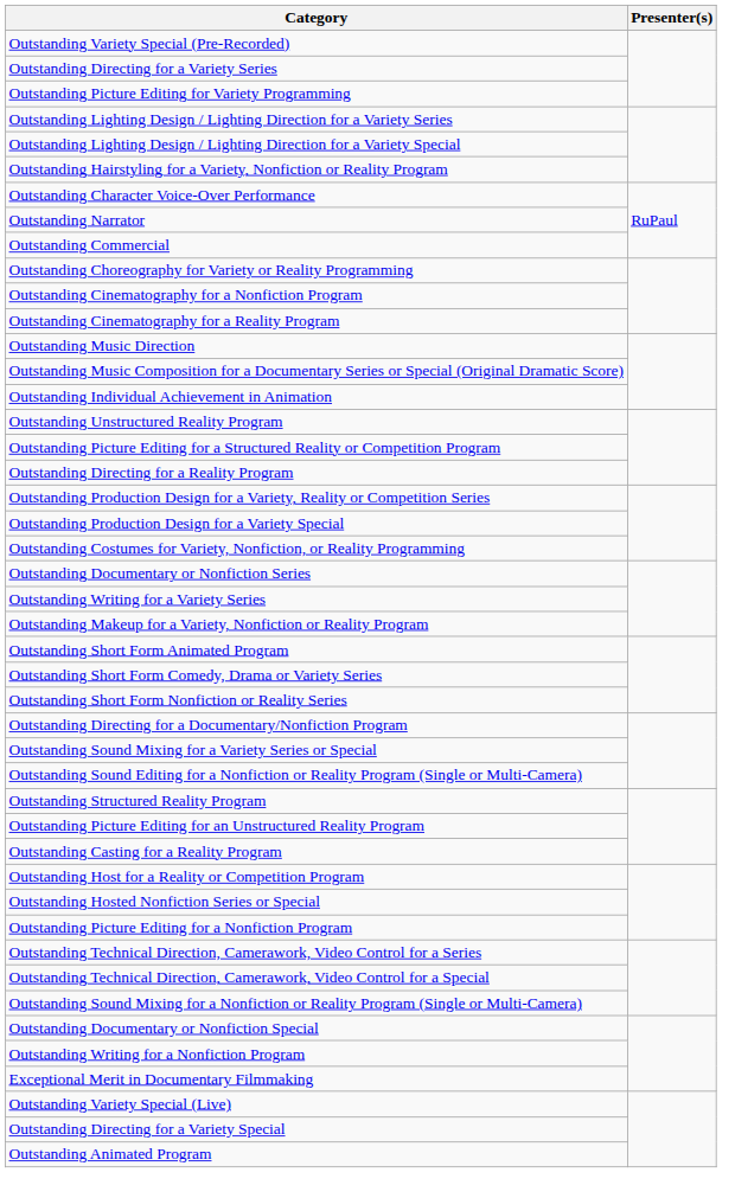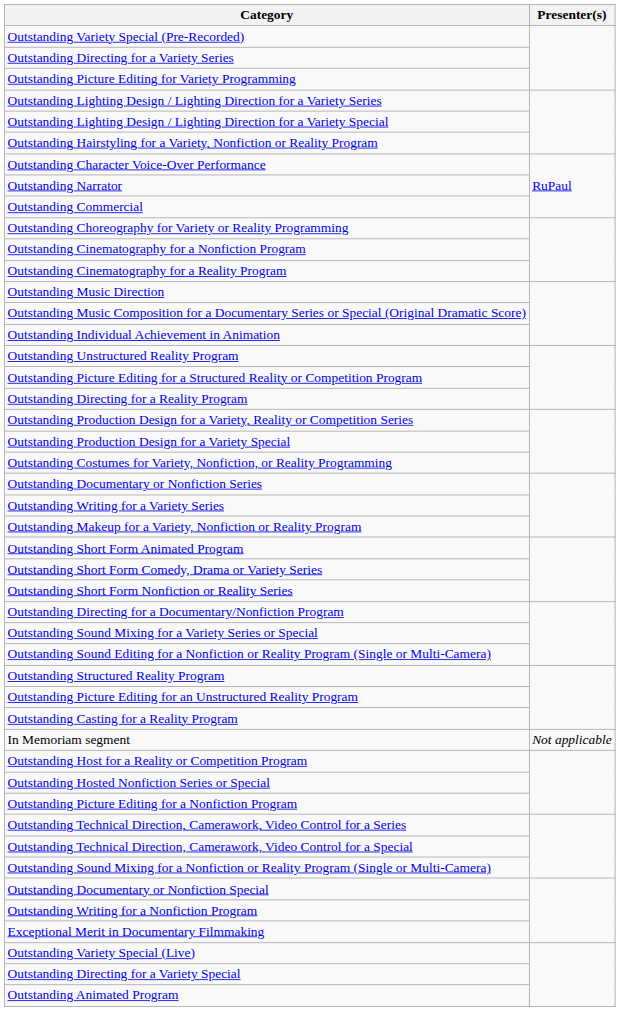+ row: In Memoriam segment | Not applicable
